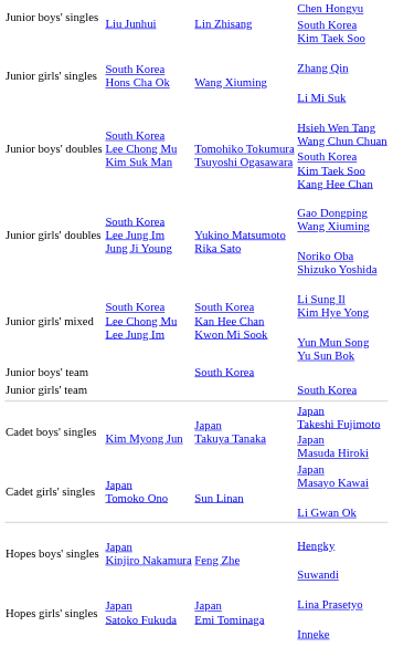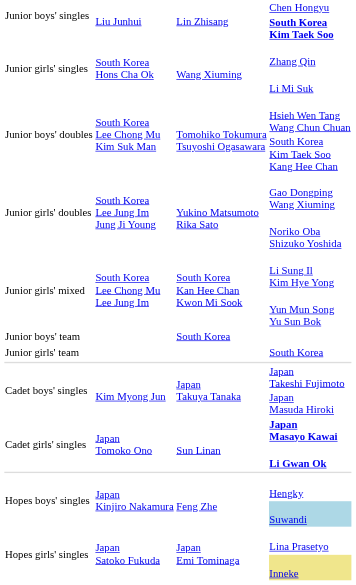South Korea Kim Taek Soo | column 4: normal -> bold
Japan Masayo Kawai | column 4: normal -> bold
Li Gwan Ok | column 4: normal -> bold
Suwandi | column 4: no background -> lightblue background
Inneke | column 4: no background -> khaki background
